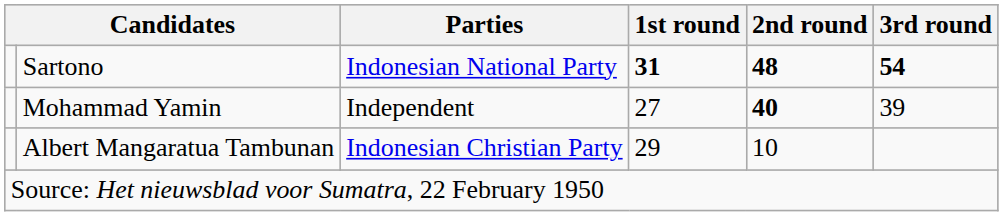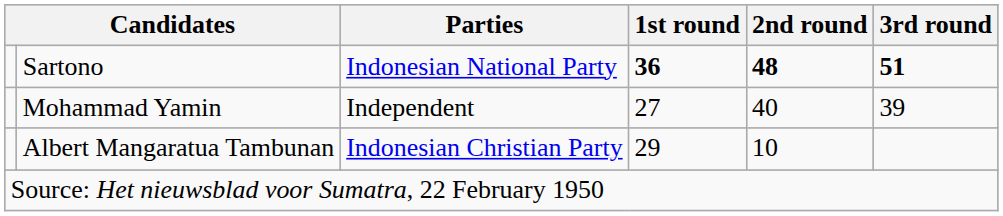Sartono | 1st round: 31 -> 36
Sartono | 3rd round: 54 -> 51
Mohammad Yamin | 2nd round: bold -> normal
